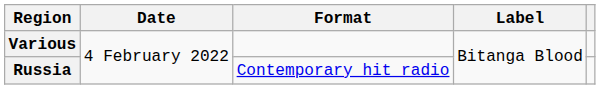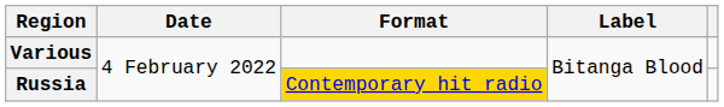Russia | Format: no background -> gold background
